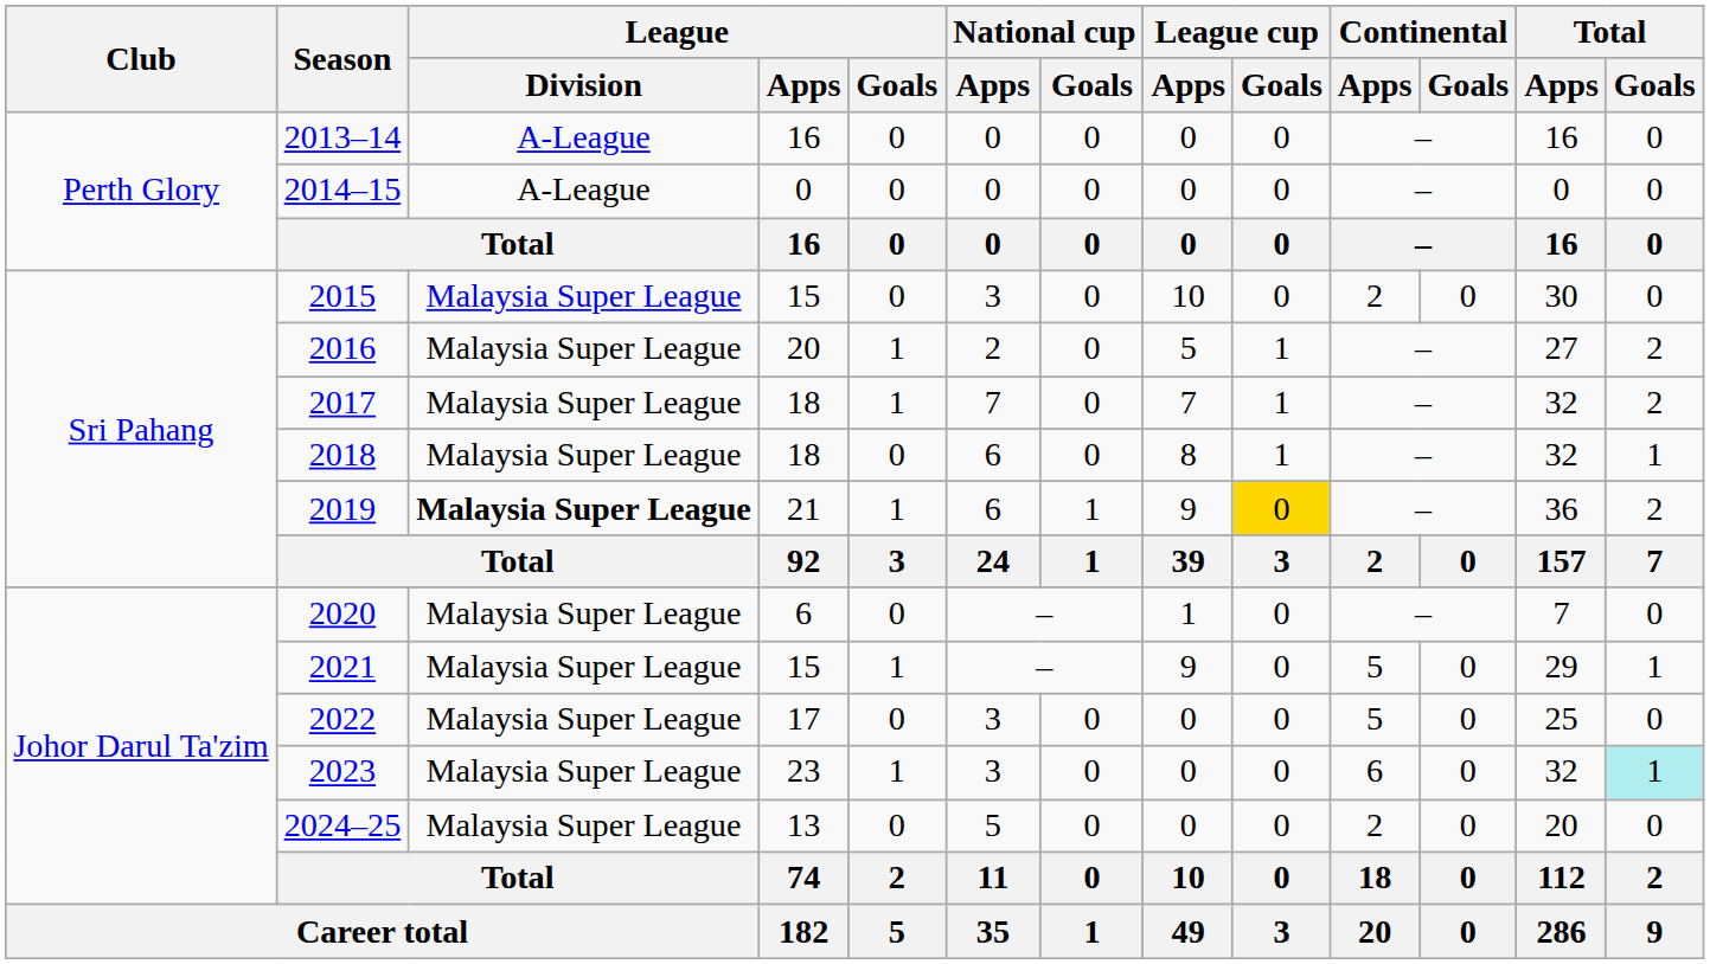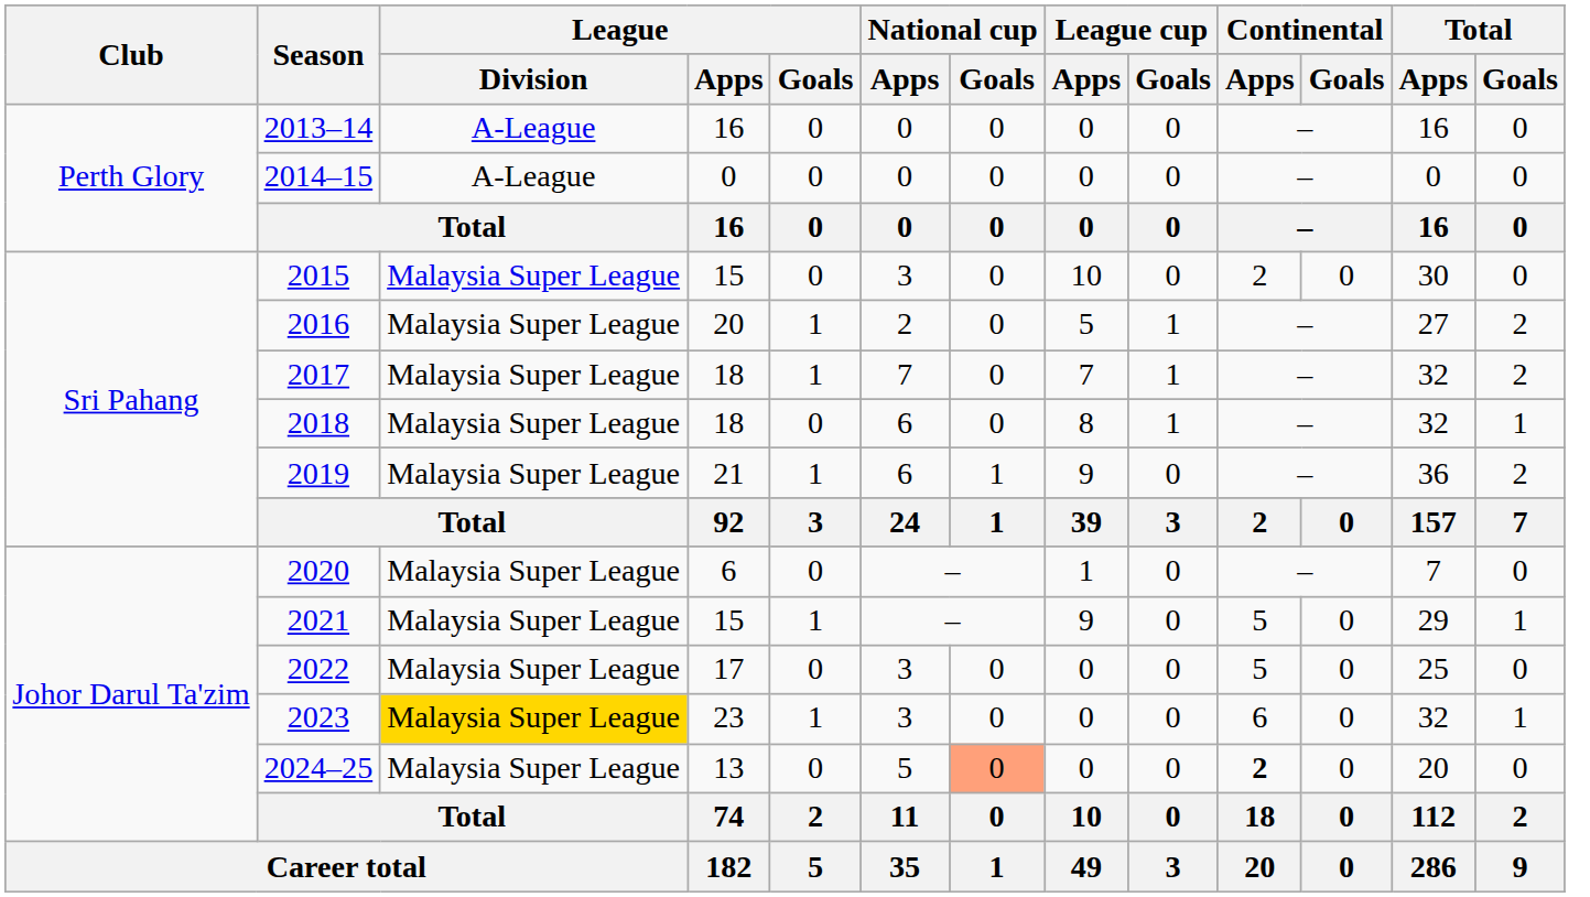2019 | League / Division: bold -> normal
2019 | League cup / Goals: gold background -> no background
2023 | League / Division: no background -> gold background
2023 | Total / Goals: paleturquoise background -> no background
2024–25 | National cup / Goals: no background -> lightsalmon background
2024–25 | Continental / Apps: normal -> bold
